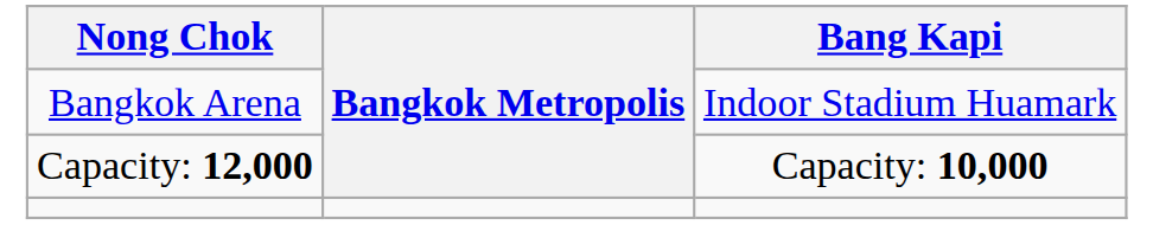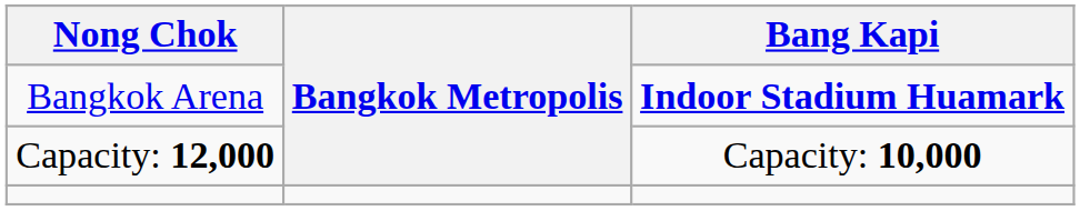Bangkok Arena | Bang Kapi: normal -> bold
